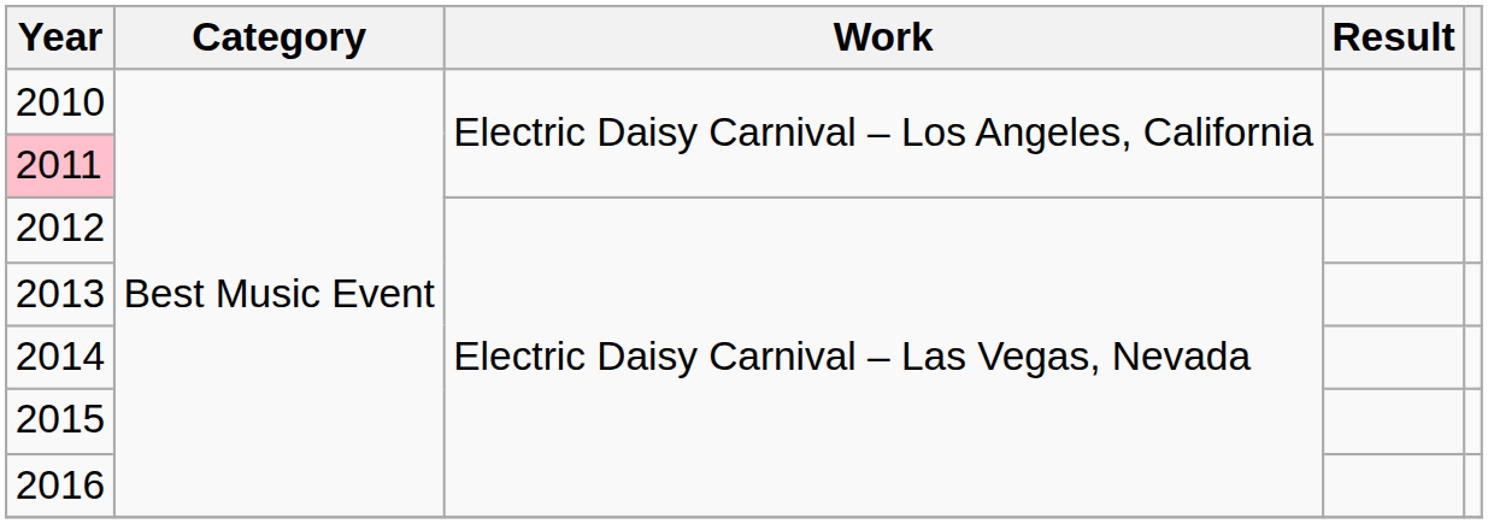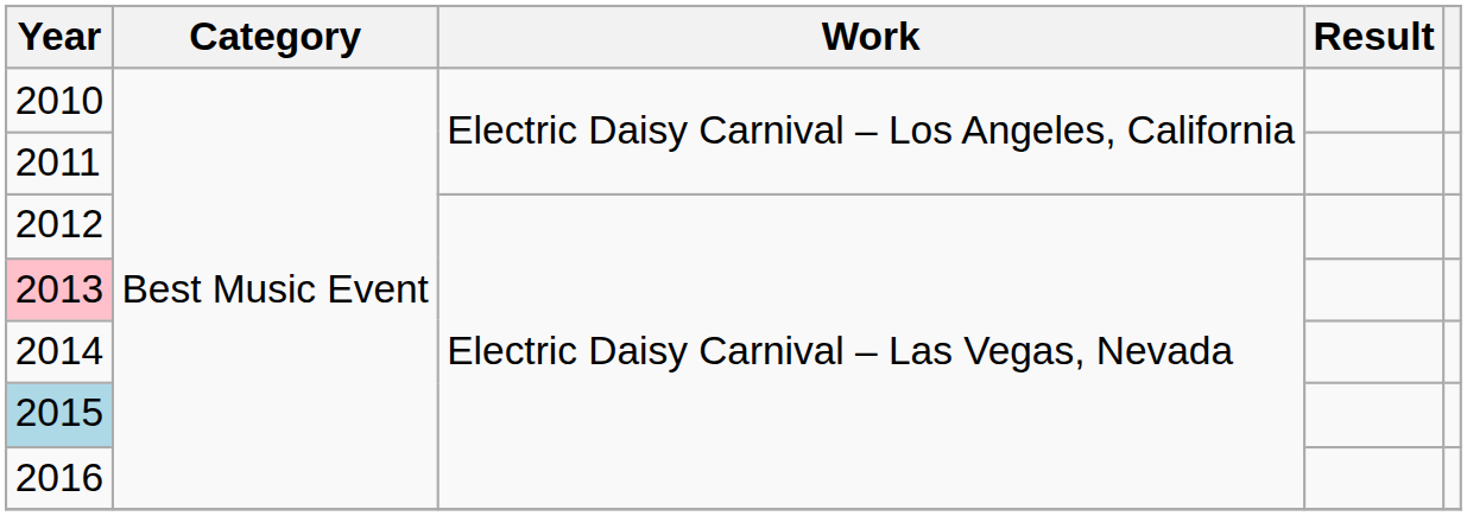2011 | Year: pink background -> no background
2013 | Year: no background -> pink background
2015 | Year: no background -> lightblue background
